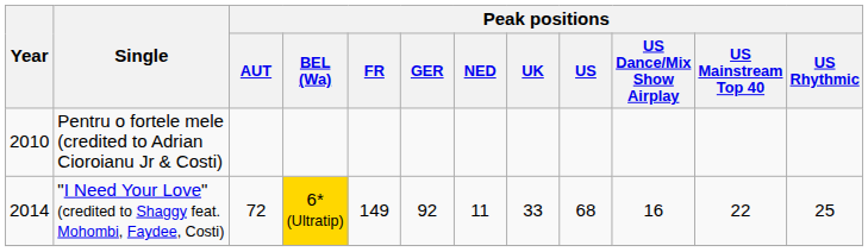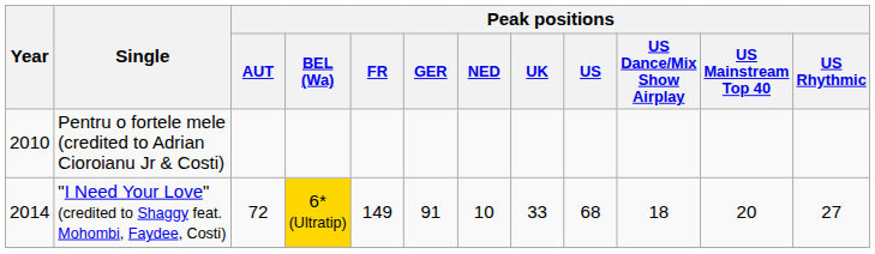row 4 | Peak positions / GER: 92 -> 91
row 4 | Peak positions / NED: 11 -> 10
row 4 | Peak positions / US Dance/Mix Show Airplay: 16 -> 18
row 4 | Peak positions / US Mainstream Top 40: 22 -> 20
row 4 | Peak positions / US Rhythmic: 25 -> 27
